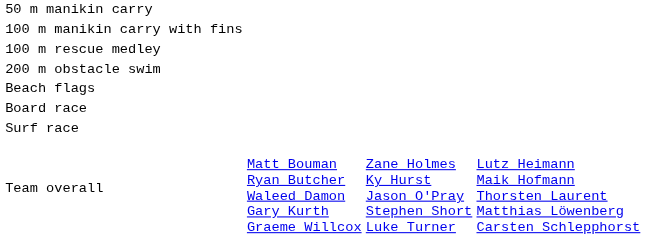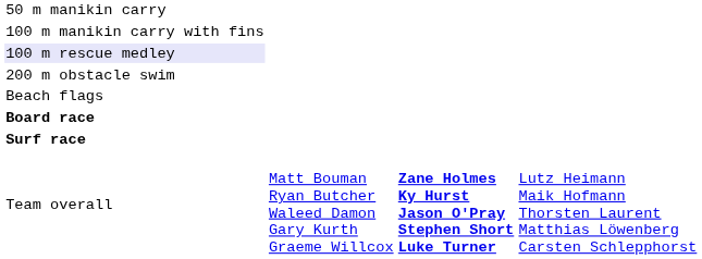100 m rescue medley | column 1: no background -> lavender background
Board race | column 1: normal -> bold
Surf race | column 1: normal -> bold
Team overall | column 3: normal -> bold
